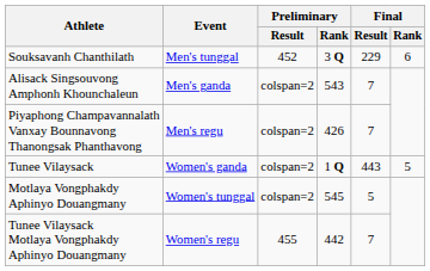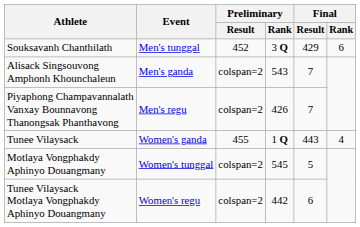Souksavanh Chanthilath | Final / Result: 229 -> 429
Tunee Vilaysack | Preliminary / Result: colspan=2 -> 455
Tunee Vilaysack | Final / Rank: 5 -> 4
Tunee Vilaysack Motlaya Vongphakdy Aphinyo Douangmany | Preliminary / Result: 455 -> colspan=2
Tunee Vilaysack Motlaya Vongphakdy Aphinyo Douangmany | Final / Result: 7 -> 6
